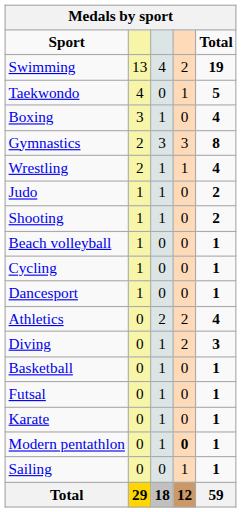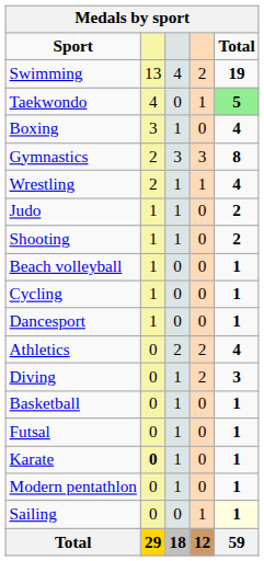Taekwondo | Total: no background -> lightgreen background
Karate | column 2: normal -> bold
Modern pentathlon | column 4: bold -> normal
Sailing | Total: no background -> lightyellow background
